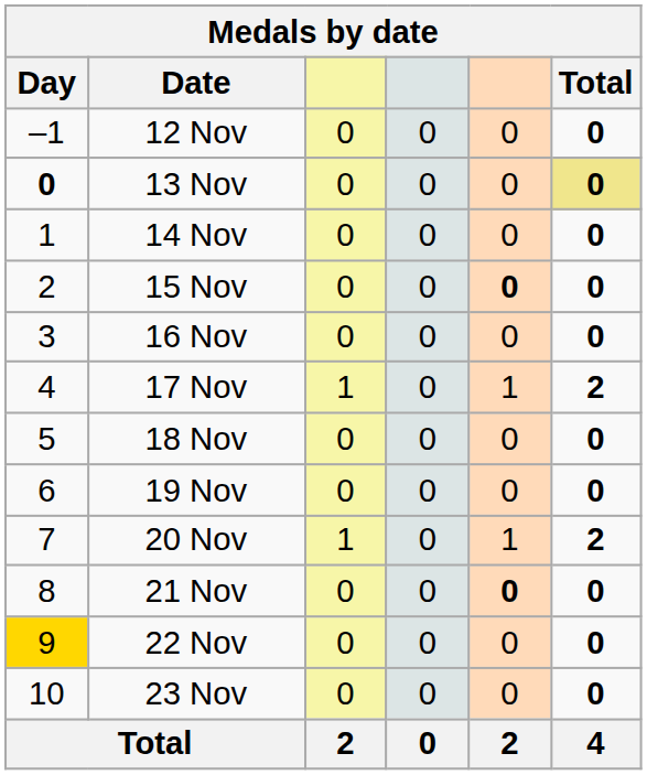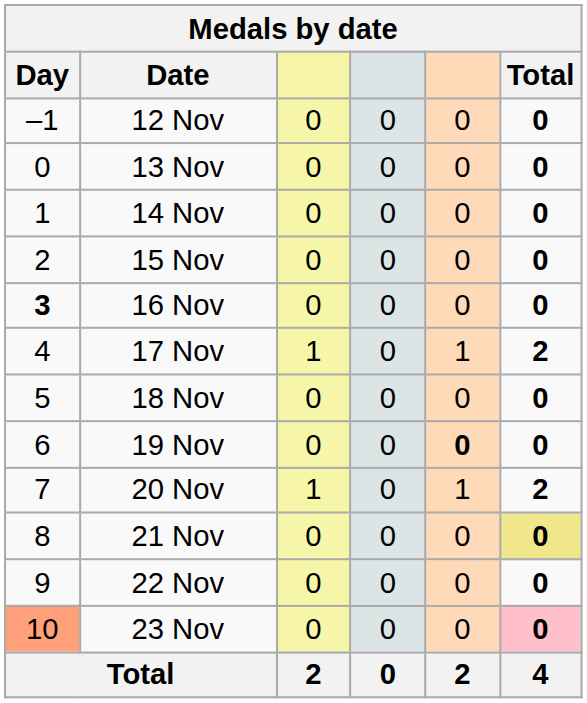13 Nov | Day: bold -> normal
13 Nov | Total: khaki background -> no background
15 Nov | column 5: bold -> normal
16 Nov | Day: normal -> bold
19 Nov | column 5: normal -> bold
21 Nov | column 5: bold -> normal
21 Nov | Total: no background -> khaki background
22 Nov | Day: gold background -> no background
23 Nov | Day: no background -> lightsalmon background
23 Nov | Total: no background -> pink background
